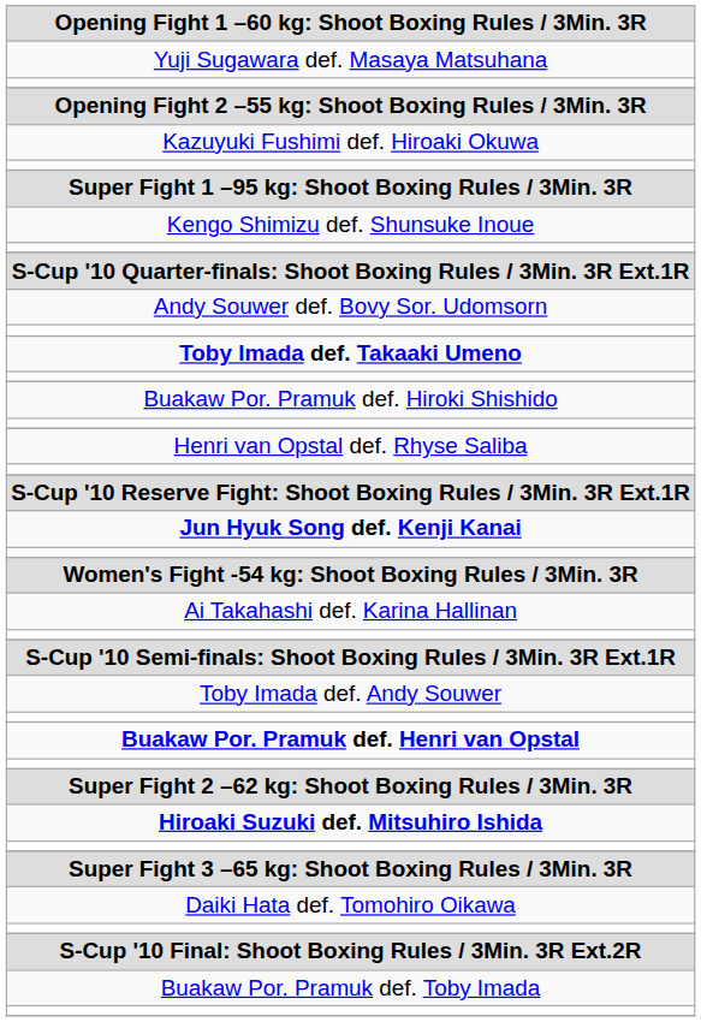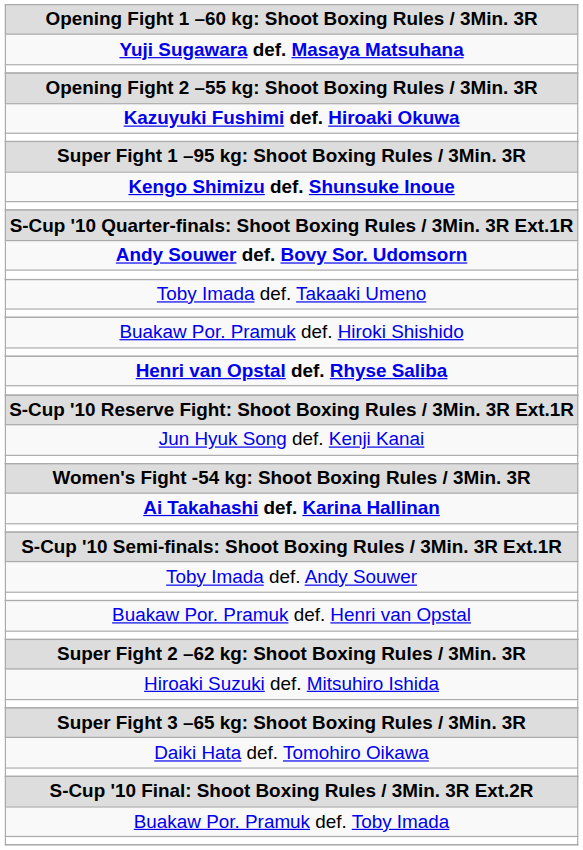Yuji Sugawara def. Masaya Matsuhana | column 1: normal -> bold
Kazuyuki Fushimi def. Hiroaki Okuwa | column 1: normal -> bold
Kengo Shimizu def. Shunsuke Inoue | column 1: normal -> bold
Andy Souwer def. Bovy Sor. Udomsorn | column 1: normal -> bold
Toby Imada def. Takaaki Umeno | column 1: bold -> normal
Henri van Opstal def. Rhyse Saliba | column 1: normal -> bold
Jun Hyuk Song def. Kenji Kanai | column 1: bold -> normal
Ai Takahashi def. Karina Hallinan | column 1: normal -> bold
Buakaw Por. Pramuk def. Henri van Opstal | column 1: bold -> normal
Hiroaki Suzuki def. Mitsuhiro Ishida | column 1: bold -> normal
